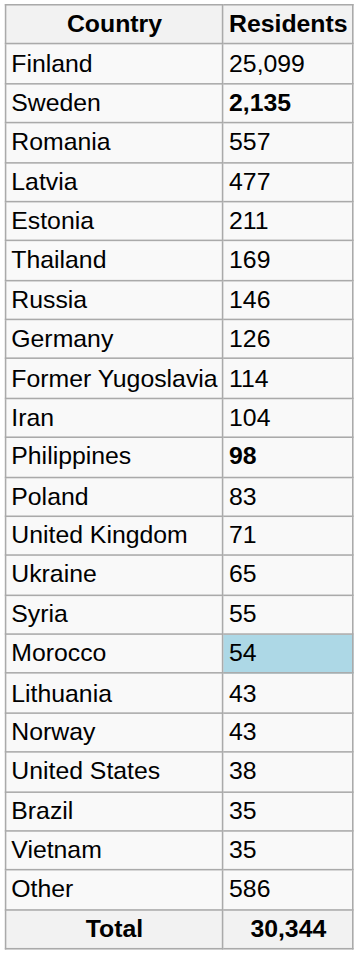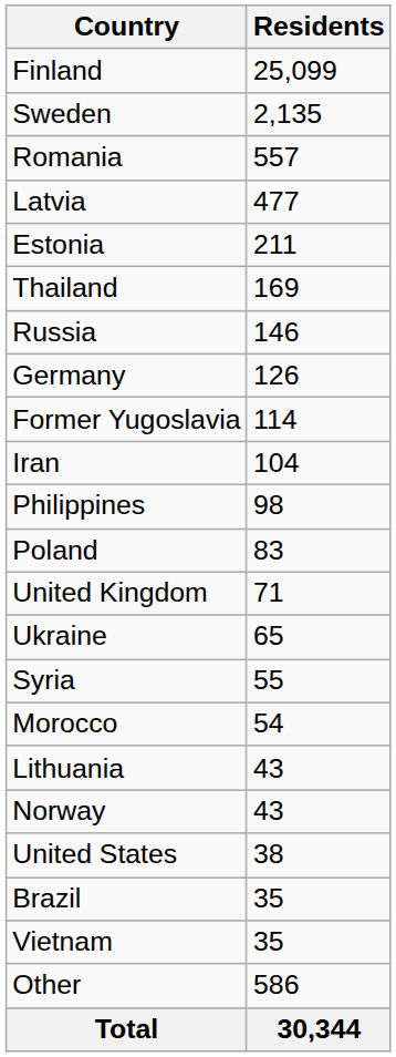Sweden | Residents: bold -> normal
Philippines | Residents: bold -> normal
Morocco | Residents: lightblue background -> no background
